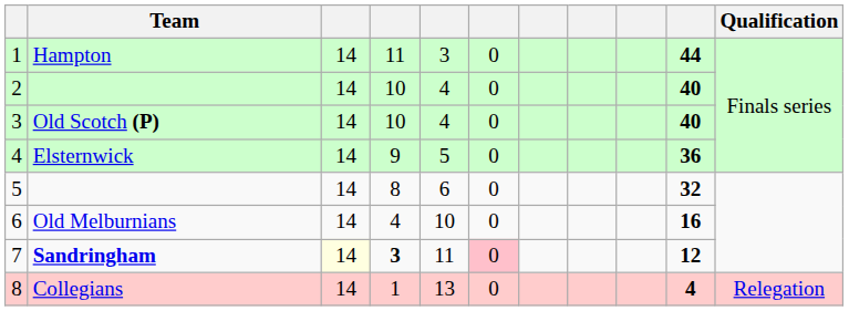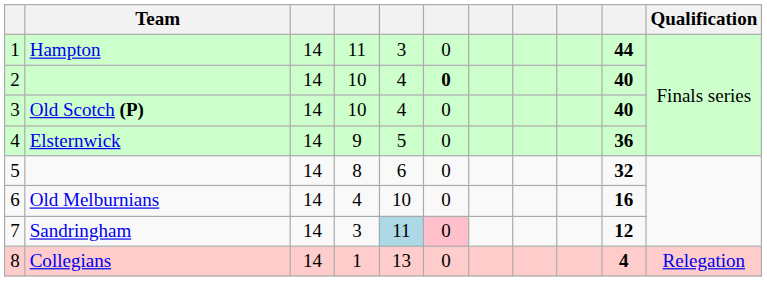2 | column 6: normal -> bold
7 | Team: bold -> normal
7 | column 3: lightyellow background -> no background
7 | column 4: bold -> normal
7 | column 5: no background -> lightblue background
